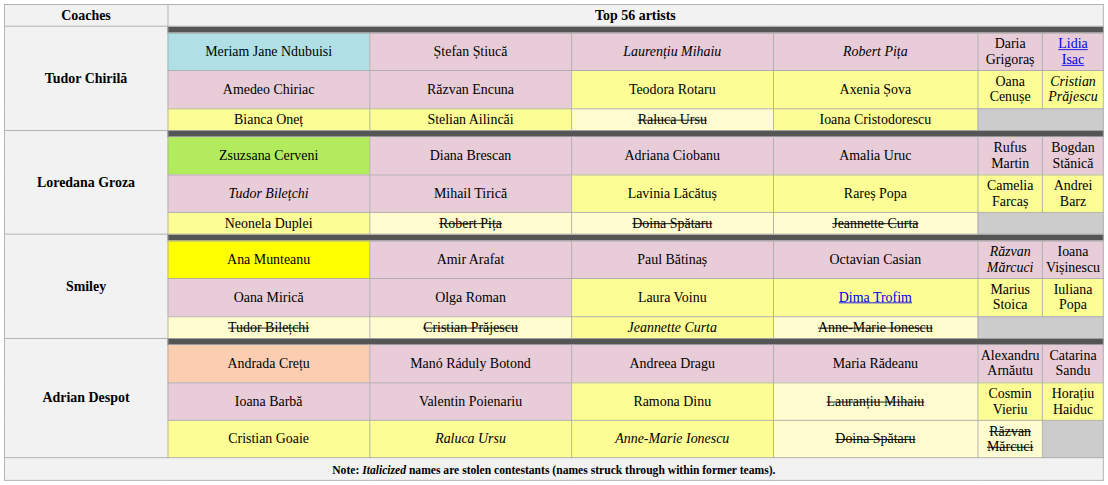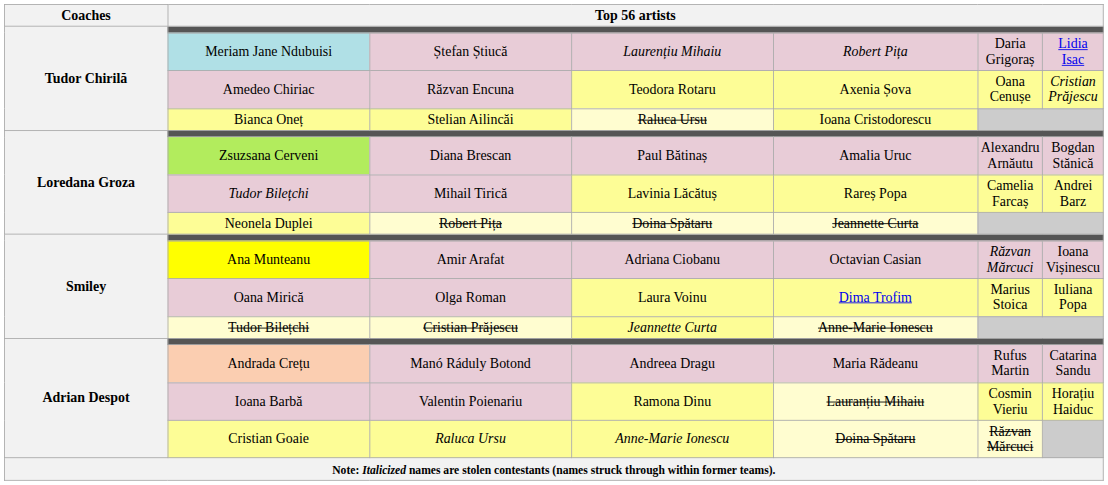Diana Brescan | column 4: Adriana Ciobanu -> Paul Bătinaș
Diana Brescan | column 6: Rufus Martin -> Alexandru Arnăutu
Amir Arafat | column 4: Paul Bătinaș -> Adriana Ciobanu
Manó Ráduly Botond | column 6: Alexandru Arnăutu -> Rufus Martin
